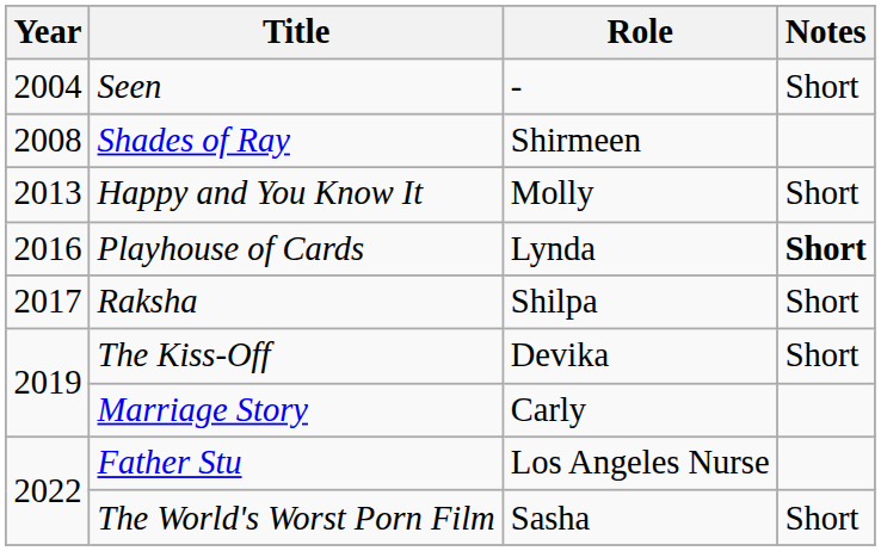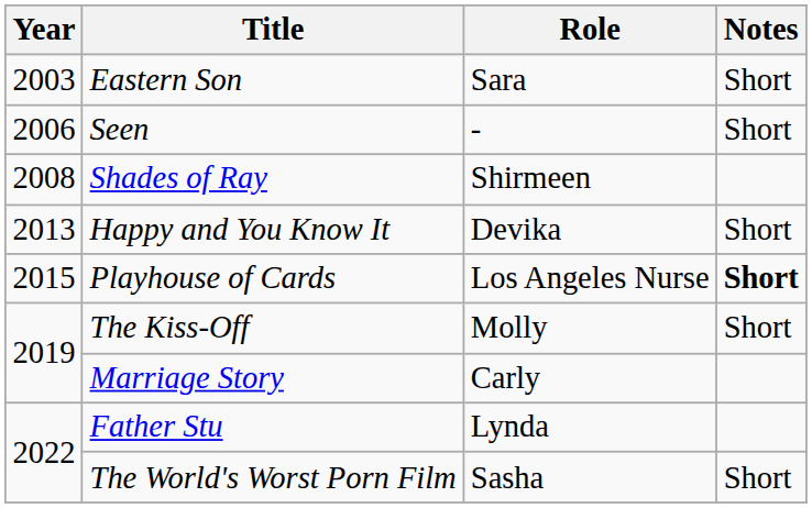+ row: 2003 | Eastern Son | Sara | Short
Seen | Year: 2004 -> 2006
Happy and You Know It | Role: Molly -> Devika
Playhouse of Cards | Year: 2016 -> 2015
Playhouse of Cards | Role: Lynda -> Los Angeles Nurse
- row: 2017 | Raksha | Shilpa | Short
The Kiss-Off | Role: Devika -> Molly
Father Stu | Role: Los Angeles Nurse -> Lynda
